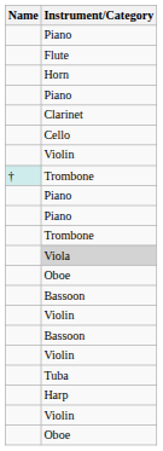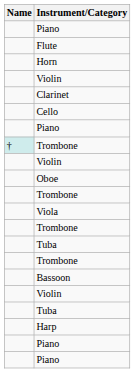row 5 | Instrument/Category: Piano -> Violin
row 8 | Instrument/Category: Violin -> Piano
row 10 | Instrument/Category: Piano -> Violin
row 11 | Instrument/Category: Piano -> Oboe
row 13 | Instrument/Category: lightgrey background -> no background
row 14 | Instrument/Category: Oboe -> Trombone
row 15 | Instrument/Category: Bassoon -> Tuba
row 16 | Instrument/Category: Violin -> Trombone
row 21 | Instrument/Category: Violin -> Piano
row 22 | Instrument/Category: Oboe -> Piano
